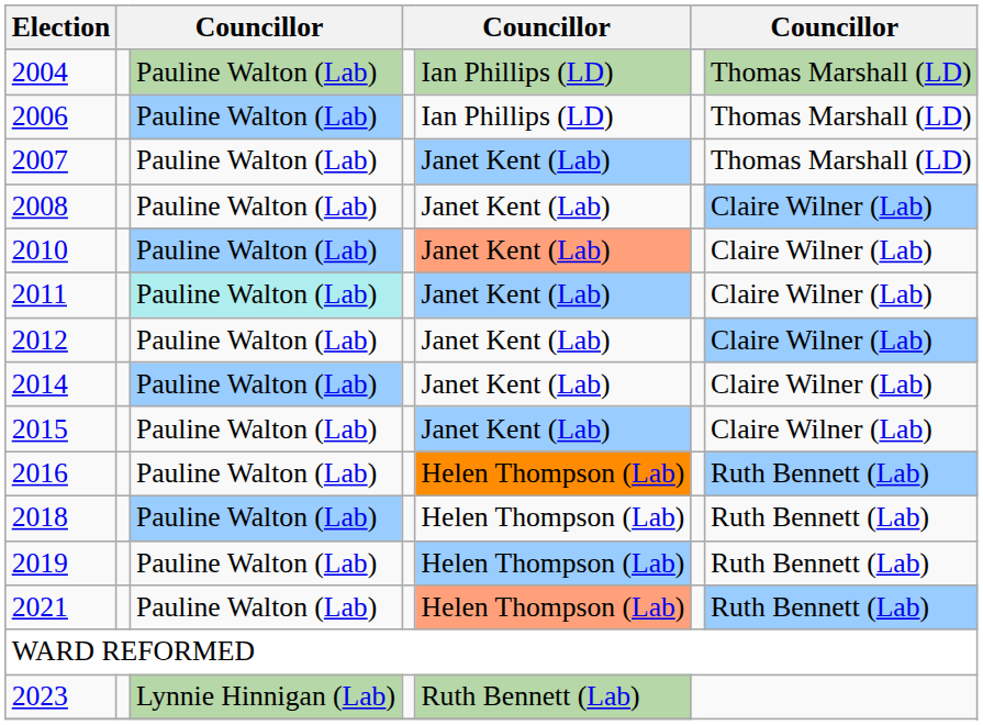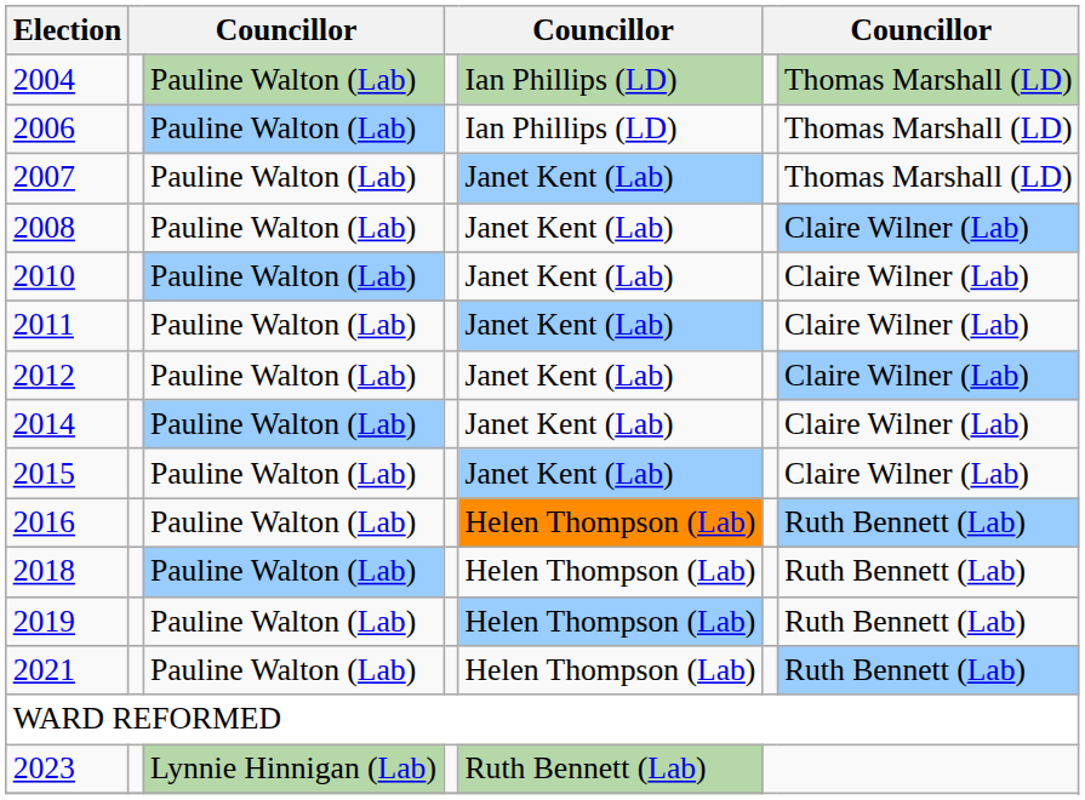2010 | column 5: lightsalmon background -> no background
2011 | column 3: paleturquoise background -> no background
2021 | column 5: lightsalmon background -> no background
